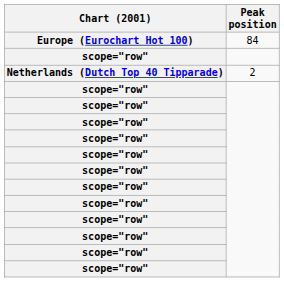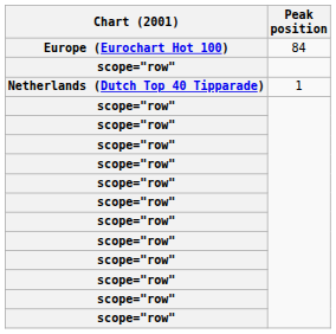Netherlands (Dutch Top 40 Tipparade) | Peak position: 2 -> 1
